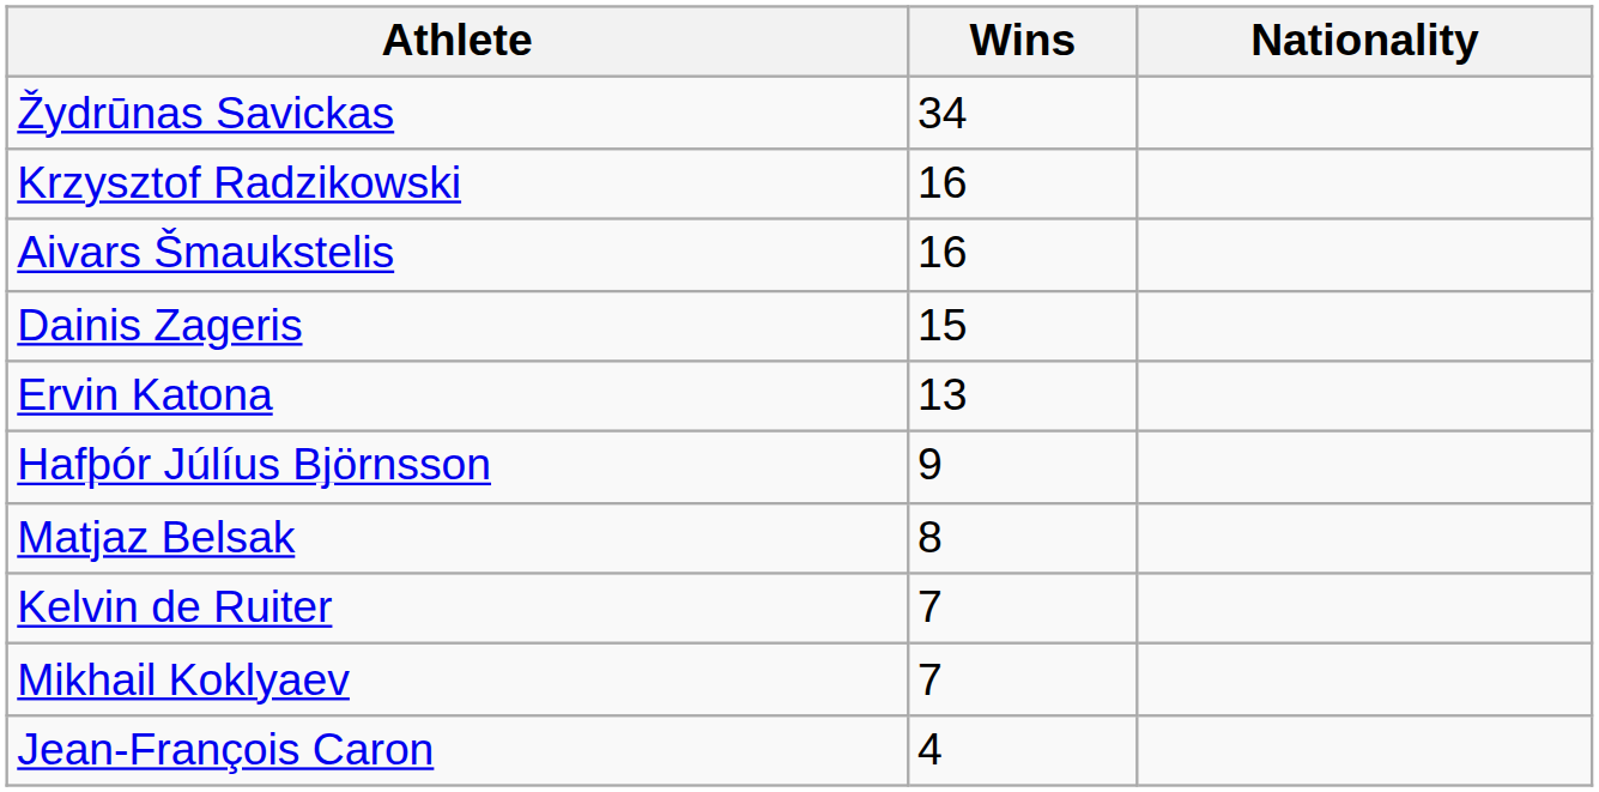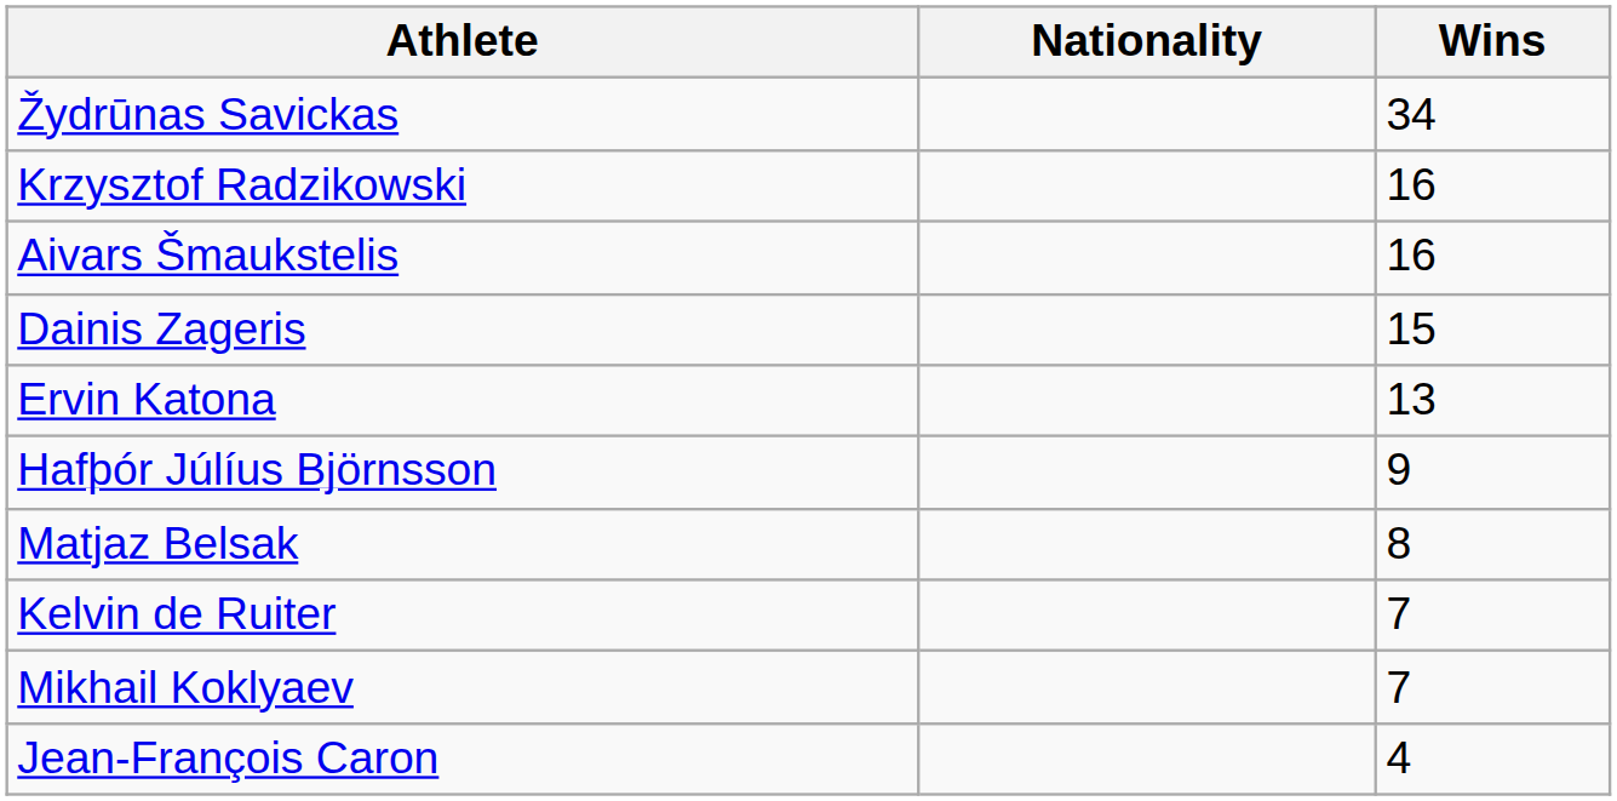columns swapped: Nationality <-> Wins
